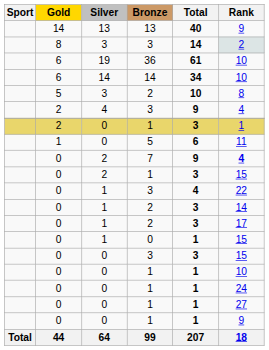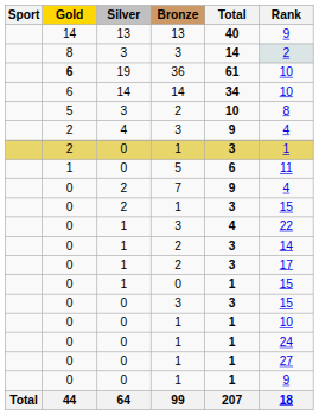36 | Gold: normal -> bold
7 | Rank: bold -> normal
